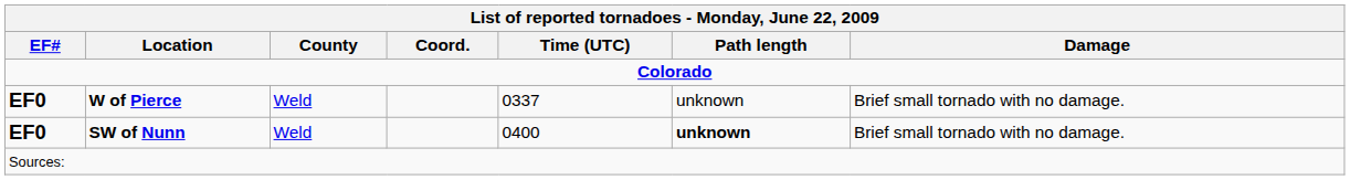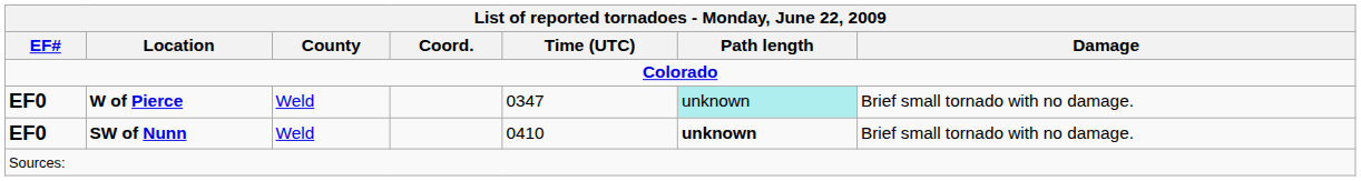W of Pierce | Time (UTC): 0337 -> 0347
W of Pierce | Path length: no background -> paleturquoise background
SW of Nunn | Time (UTC): 0400 -> 0410
